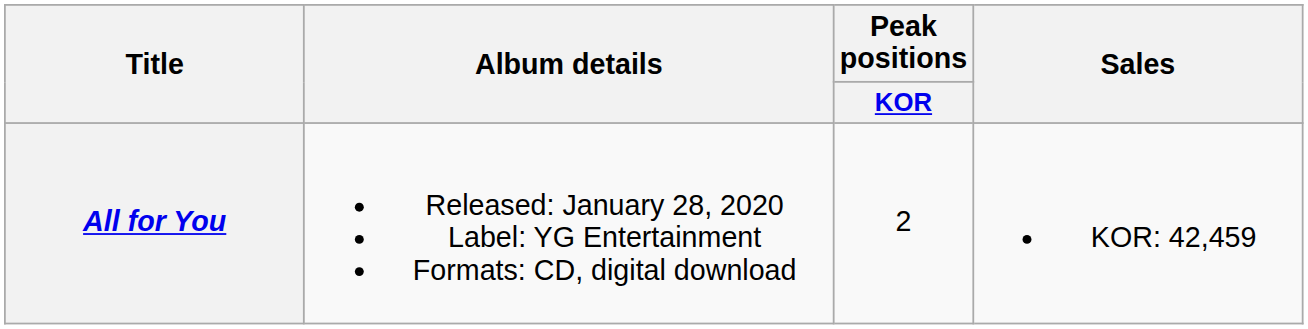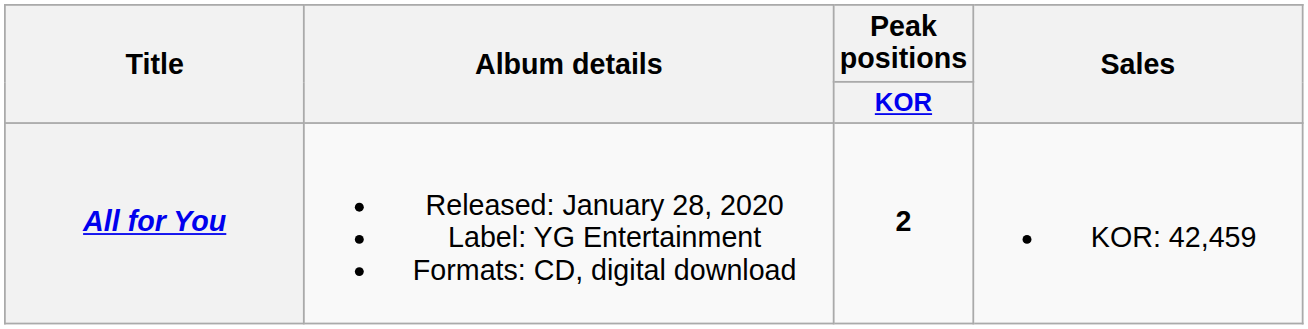row 3 | Peak positions / KOR: normal -> bold
